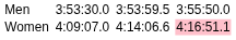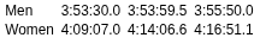Women | column 4: pink background -> no background
